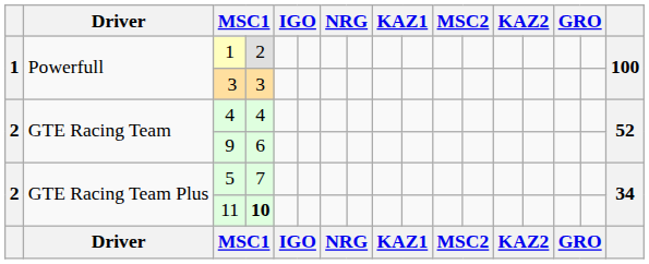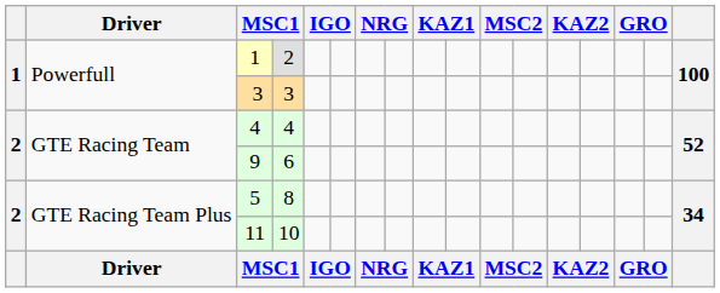5 | column 4: 7 -> 8
11 | column 4: bold -> normal
